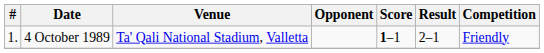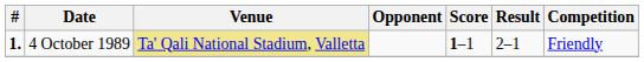4 October 1989 | #: normal -> bold
4 October 1989 | Venue: no background -> khaki background
